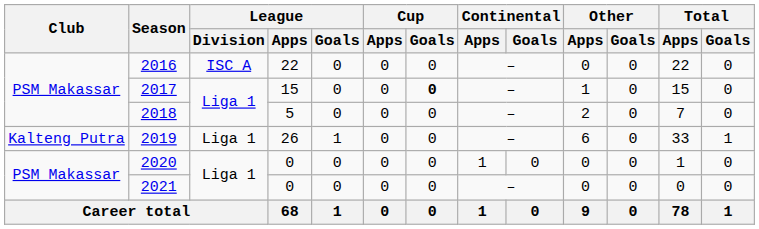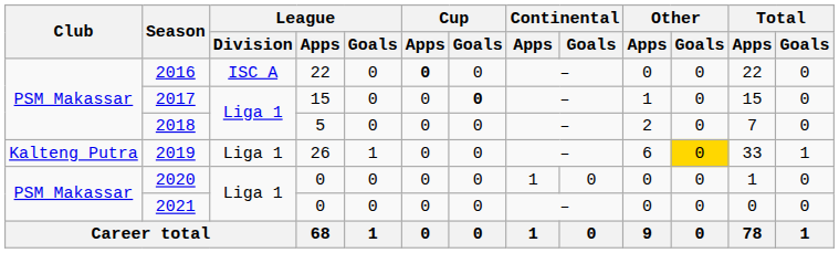2016 | Cup / Apps: normal -> bold
2019 | Other / Goals: no background -> gold background
